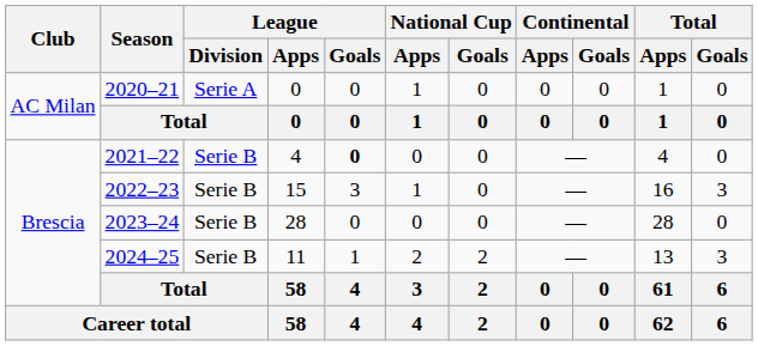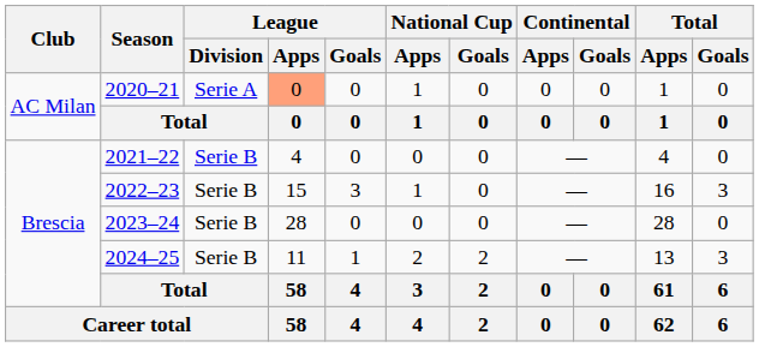2020–21 | League / Apps: no background -> lightsalmon background
2021–22 | League / Goals: bold -> normal
